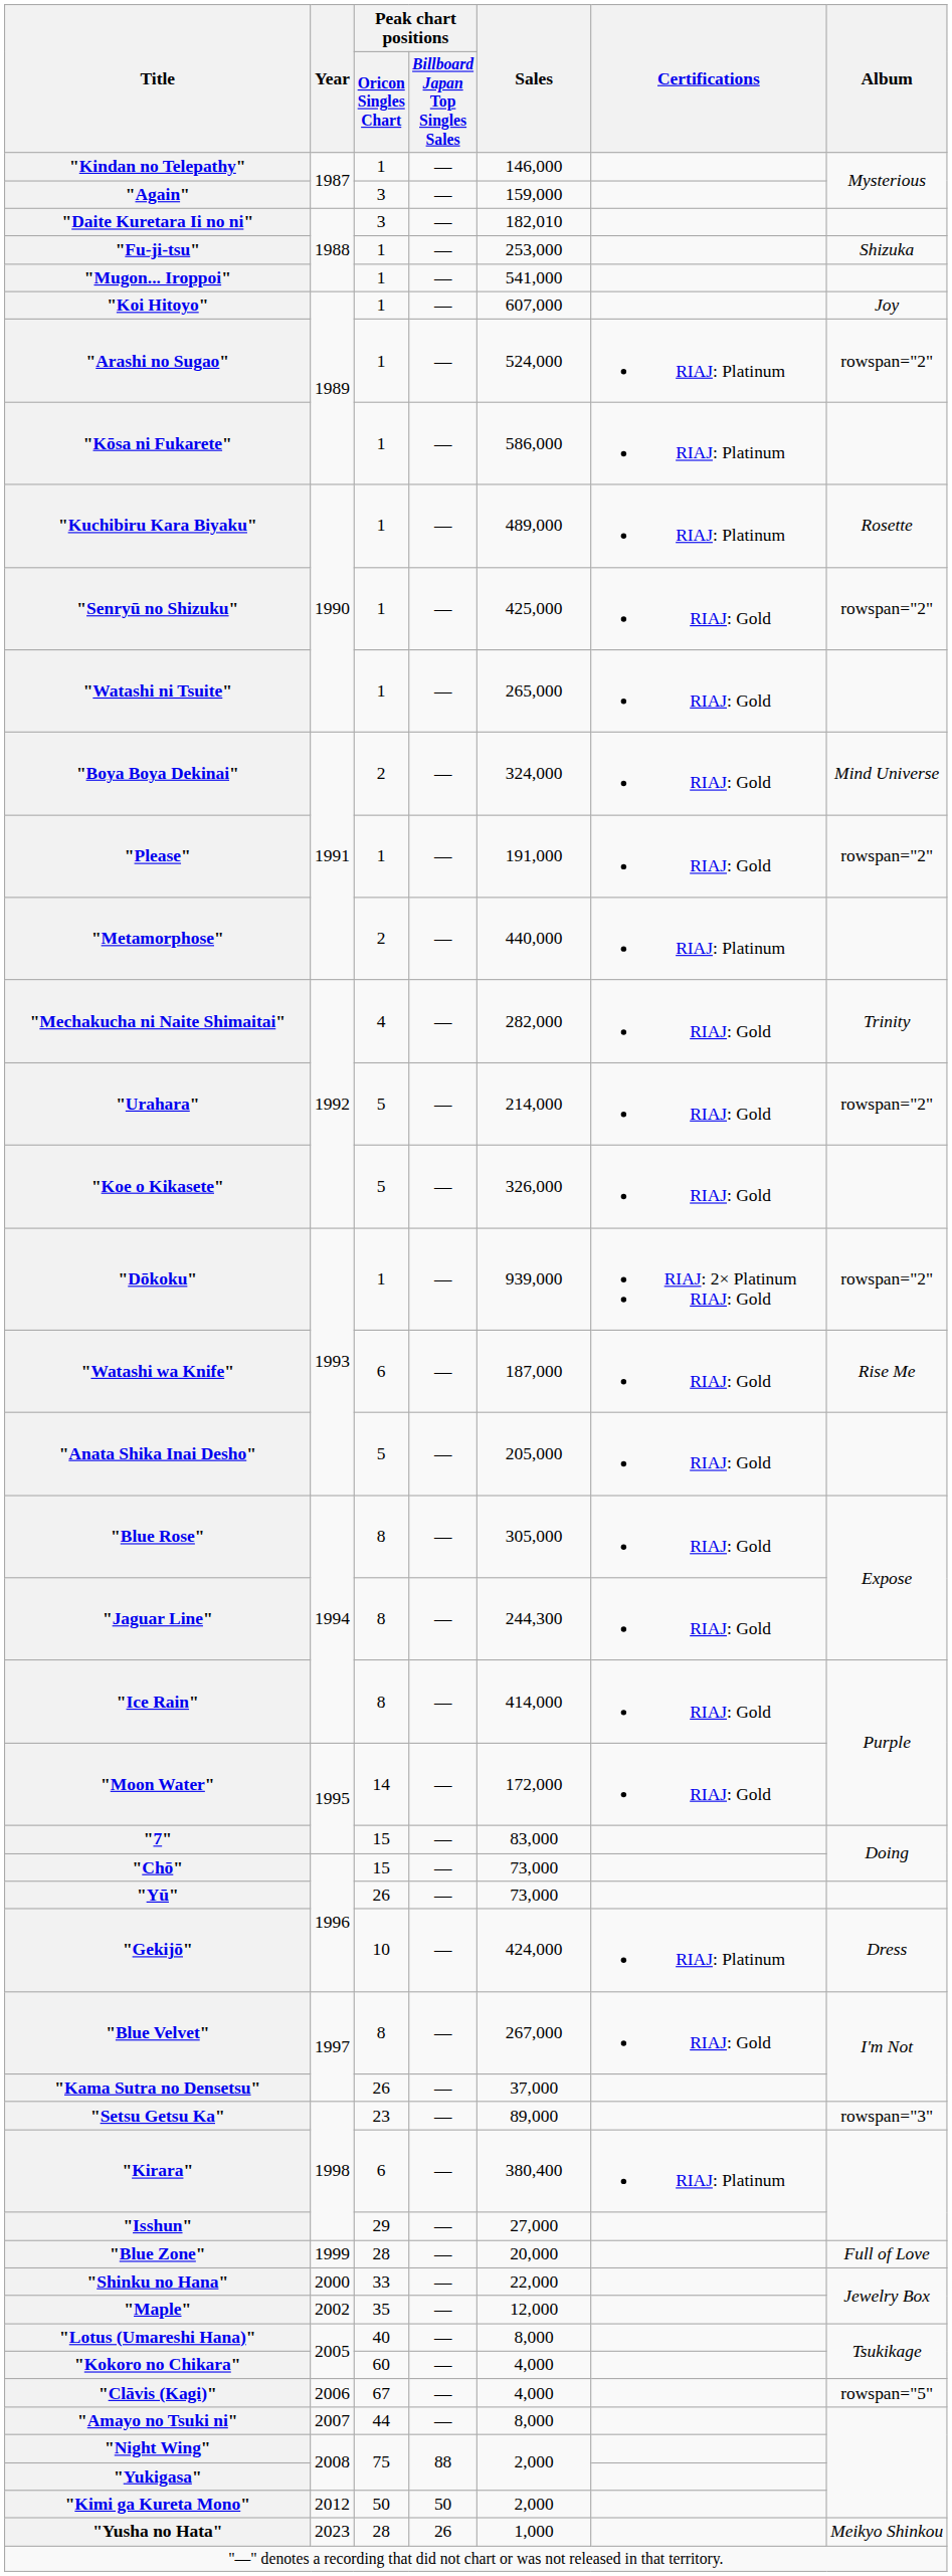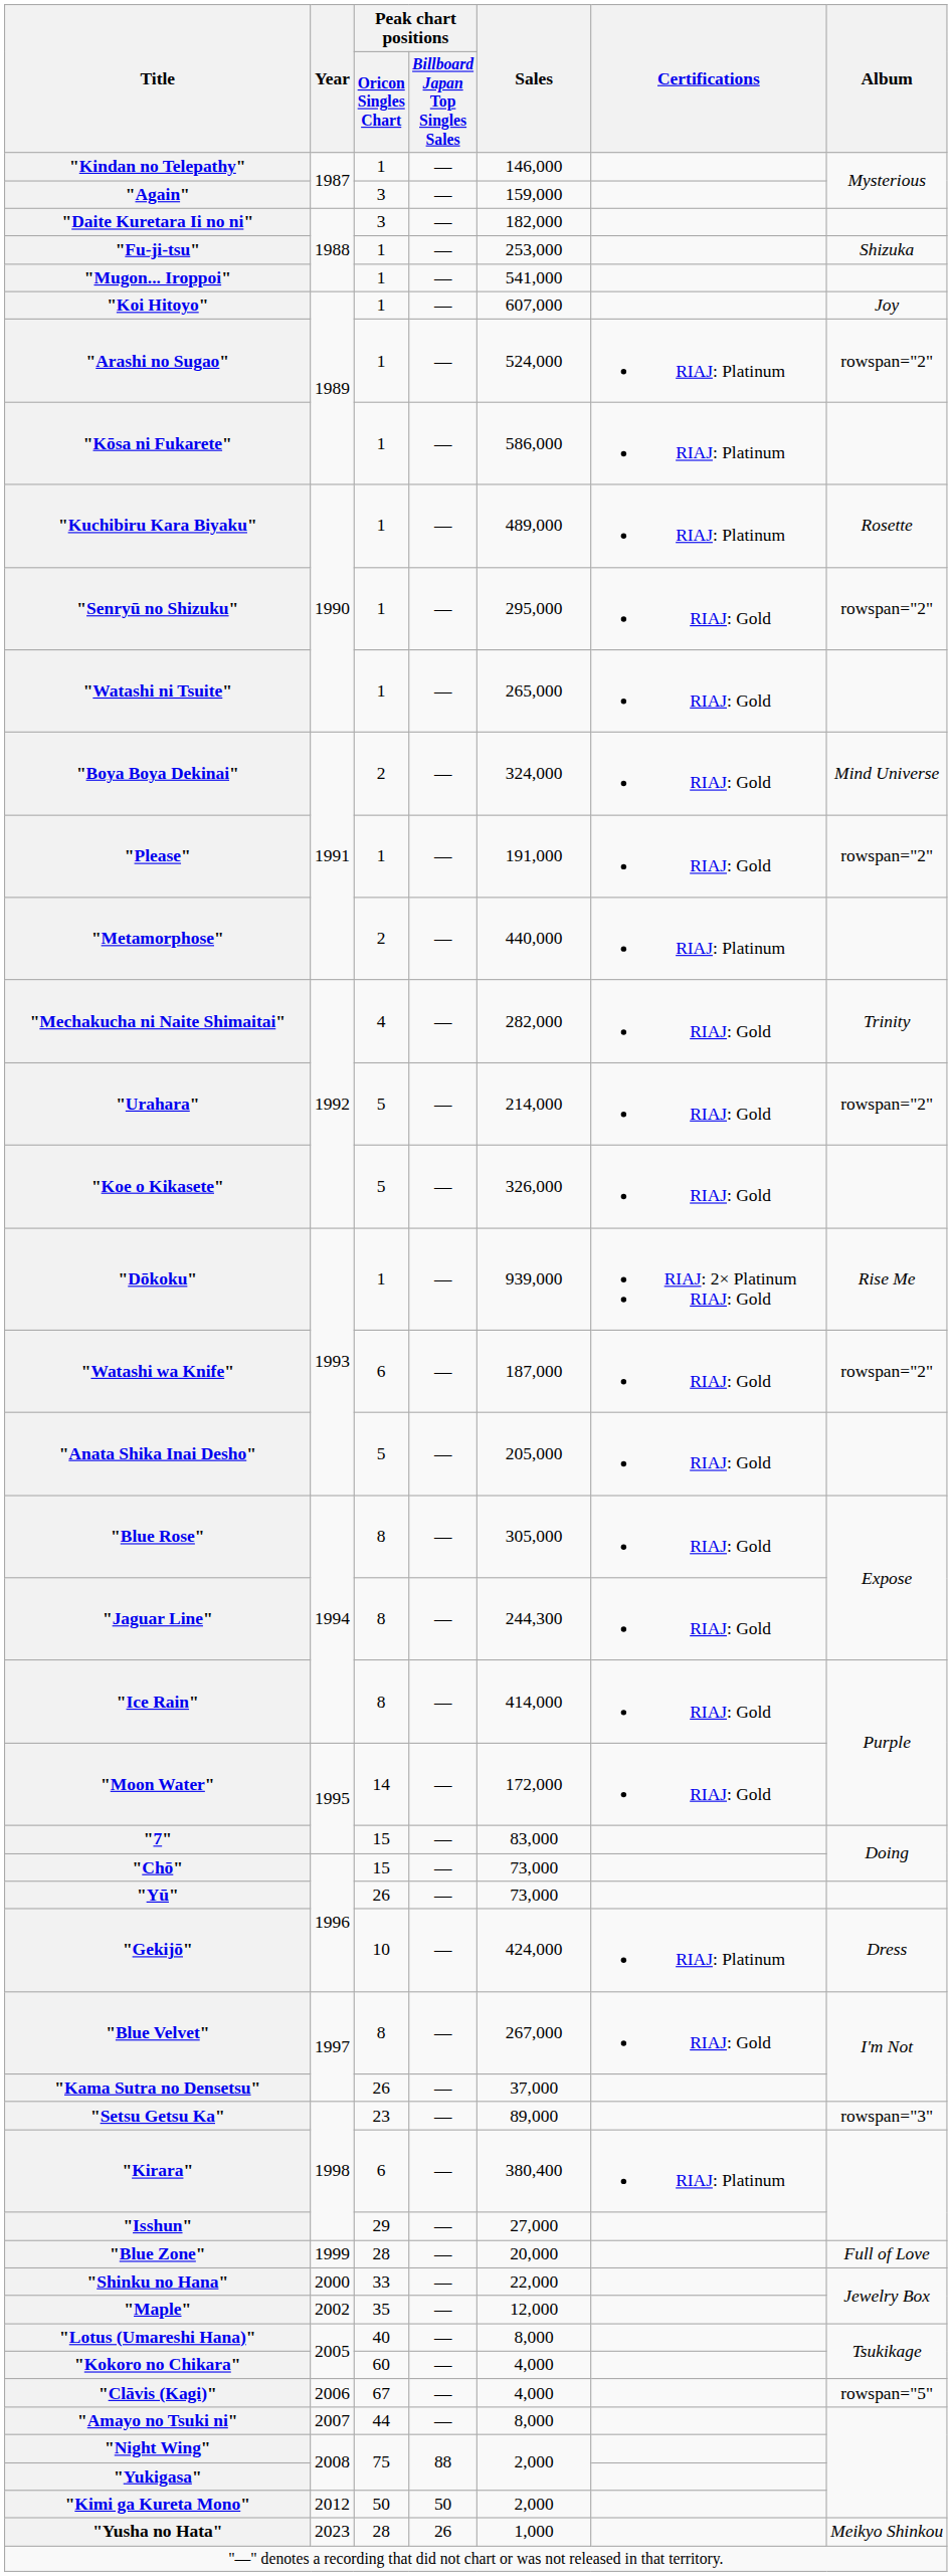"Daite Kuretara Ii no ni" | Sales: 182,010 -> 182,000
"Senryū no Shizuku" | Sales: 425,000 -> 295,000
"Dōkoku" | Album: rowspan="2" -> Rise Me
"Watashi wa Knife" | Album: Rise Me -> rowspan="2"
